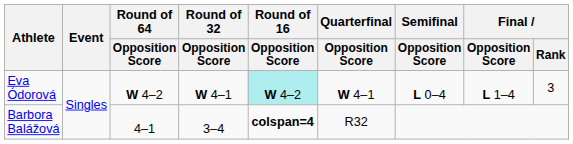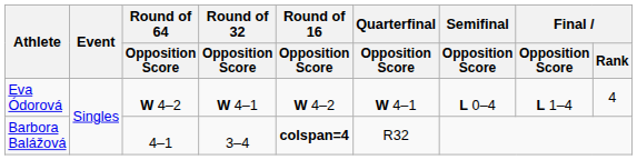Eva Ódorová | Round of 16 / Opposition Score: paleturquoise background -> no background
Eva Ódorová | Final / Rank: 3 -> 4
